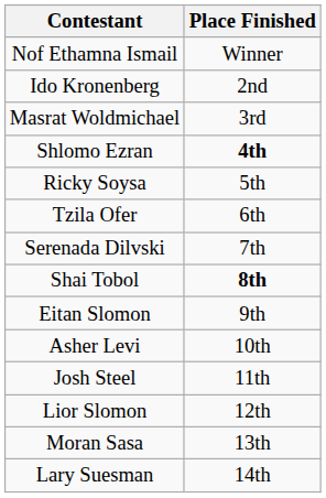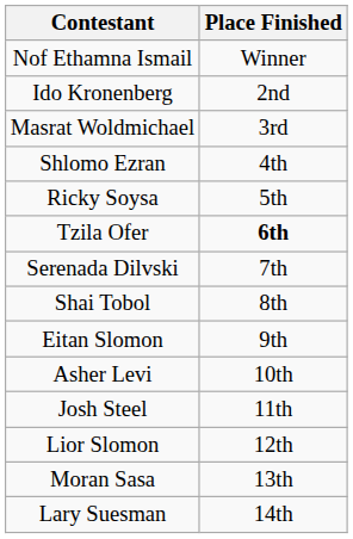Shlomo Ezran | Place Finished: bold -> normal
Tzila Ofer | Place Finished: normal -> bold
Shai Tobol | Place Finished: bold -> normal
